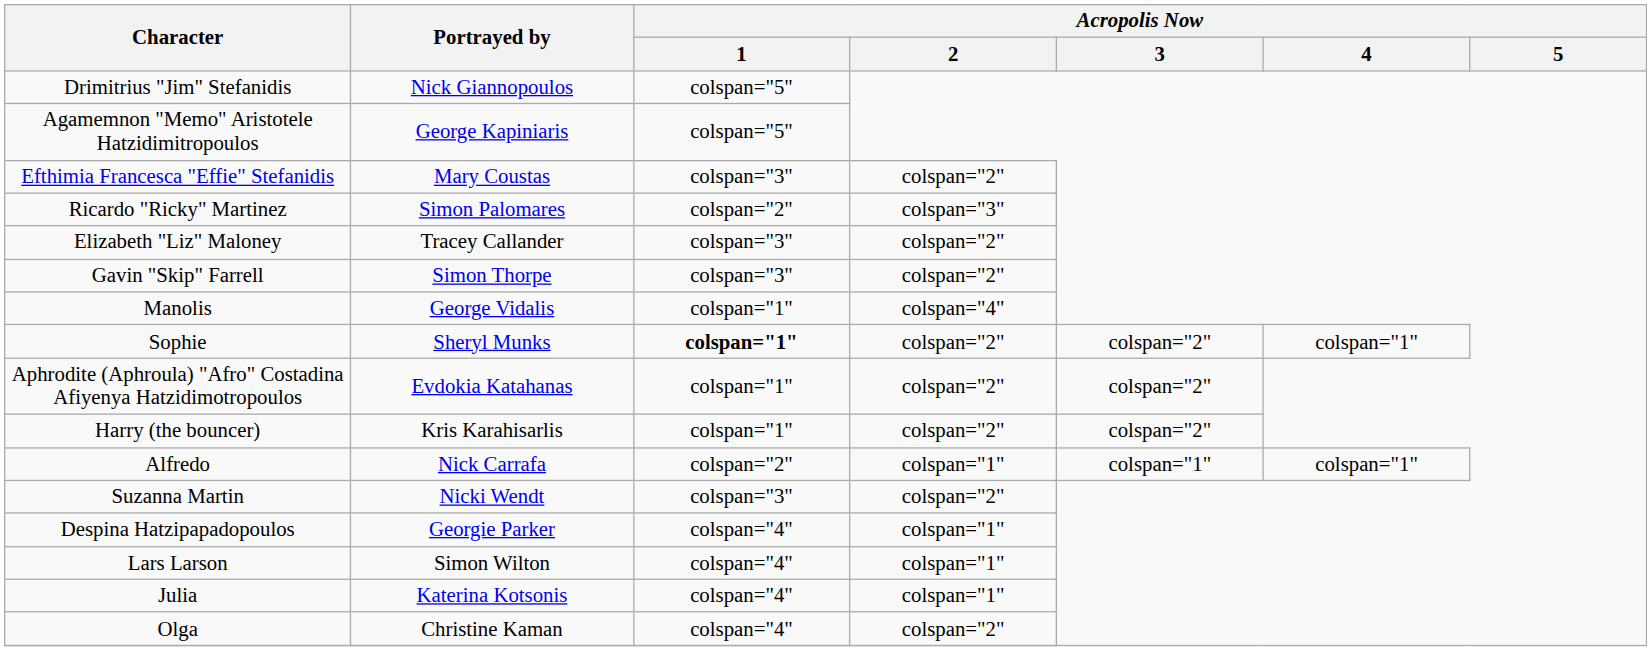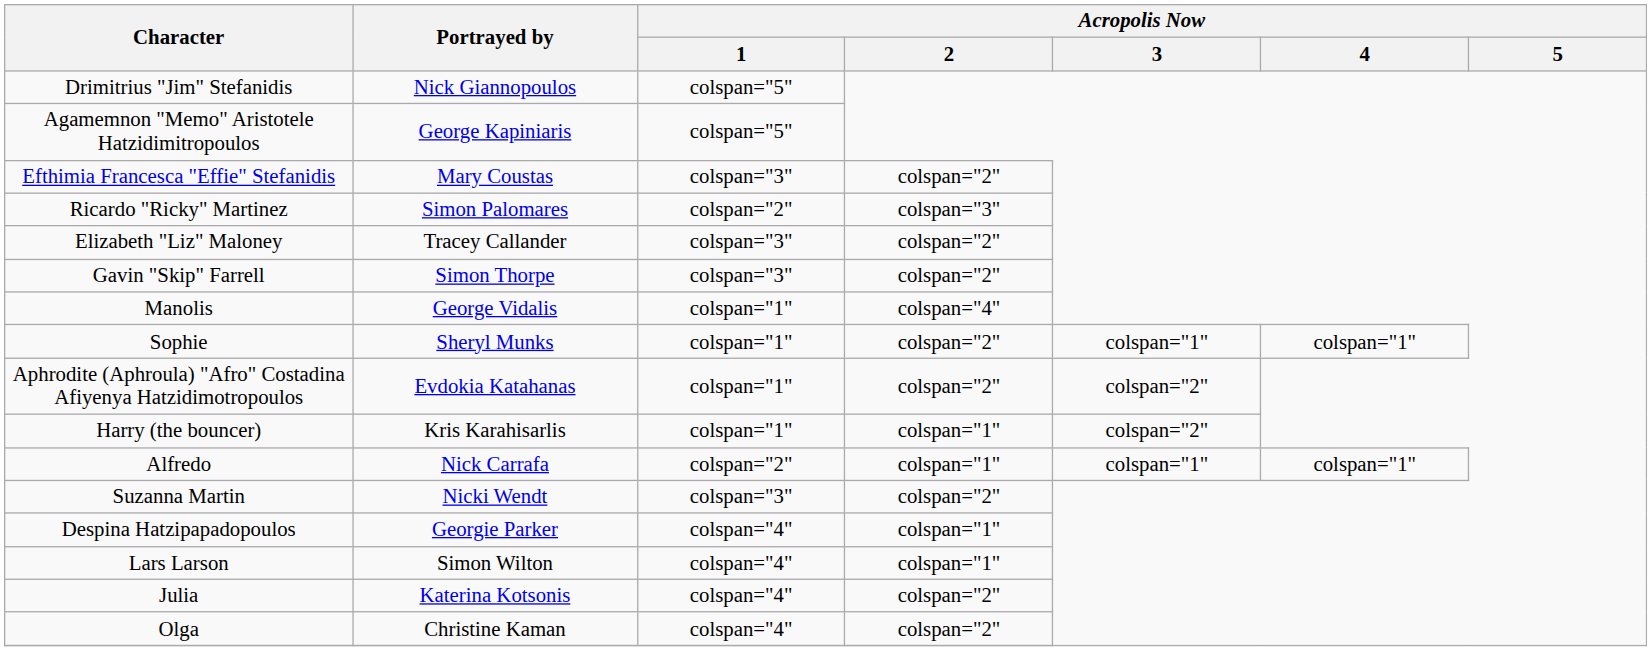Sophie | Acropolis Now / 1: bold -> normal
Sophie | Acropolis Now / 3: colspan="2" -> colspan="1"
Harry (the bouncer) | Acropolis Now / 2: colspan="2" -> colspan="1"
Julia | Acropolis Now / 2: colspan="1" -> colspan="2"
